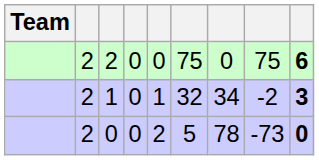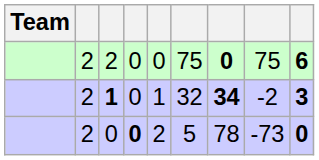row 2 | column 7: normal -> bold
row 3 | column 3: normal -> bold
row 3 | column 7: normal -> bold
row 4 | column 4: normal -> bold
